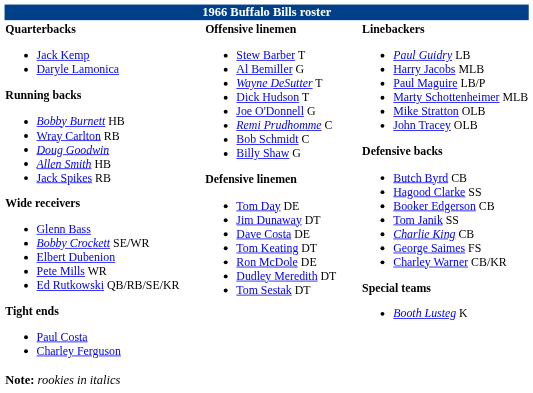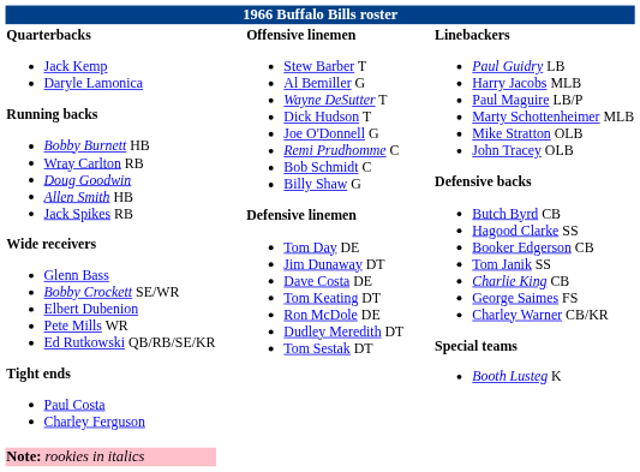Note: rookies in italics | column 1: no background -> pink background
